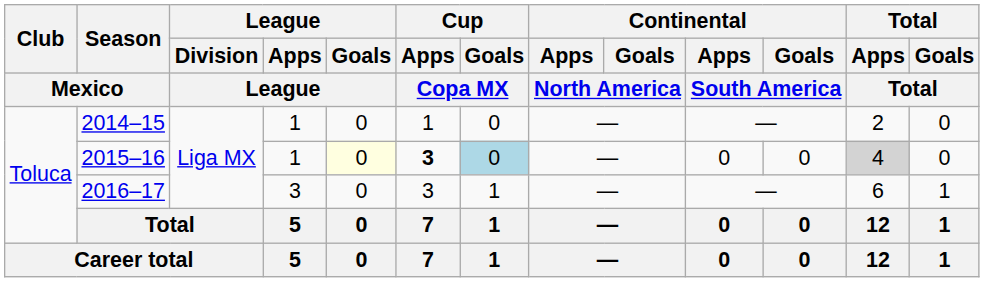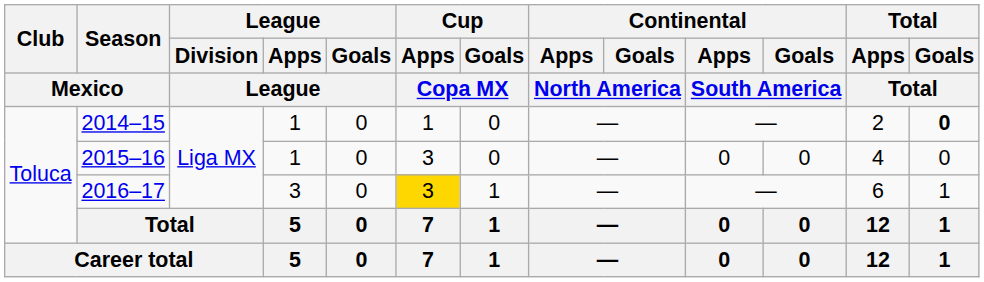2014–15 | Total / Goals / Total: normal -> bold
2015–16 | League / Goals / League: lightyellow background -> no background
2015–16 | Cup / Apps / Copa MX: bold -> normal
2015–16 | Cup / Goals / Copa MX: lightblue background -> no background
2015–16 | Total / Apps / Total: lightgrey background -> no background
2016–17 | Cup / Apps / Copa MX: no background -> gold background
